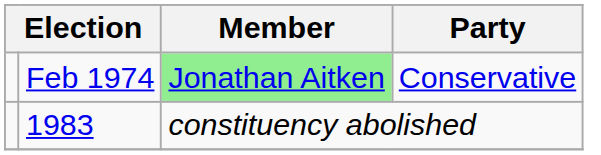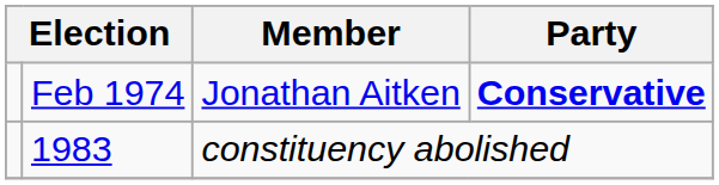Feb 1974 | Member: lightgreen background -> no background
Feb 1974 | Party: normal -> bold
